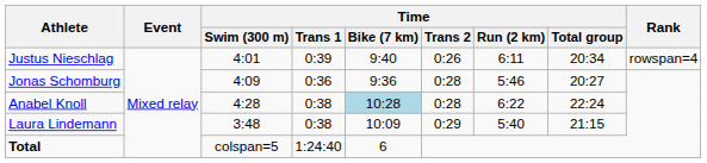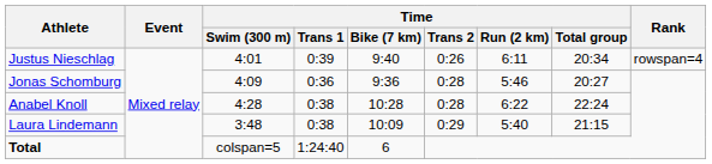Anabel Knoll | Time / Bike (7 km): lightblue background -> no background
